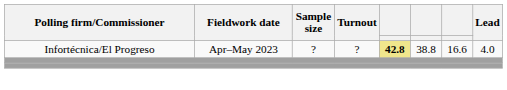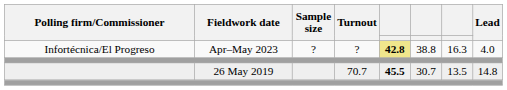Apr–May 2023 | column 7: 16.6 -> 16.3
+ row: 26 May 2019 | 70.7 | 45.5 | 30.7 | 13.5 | 14.8
